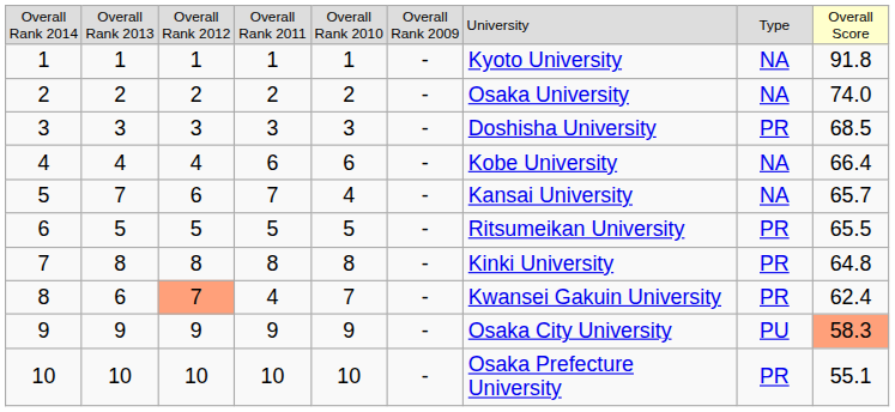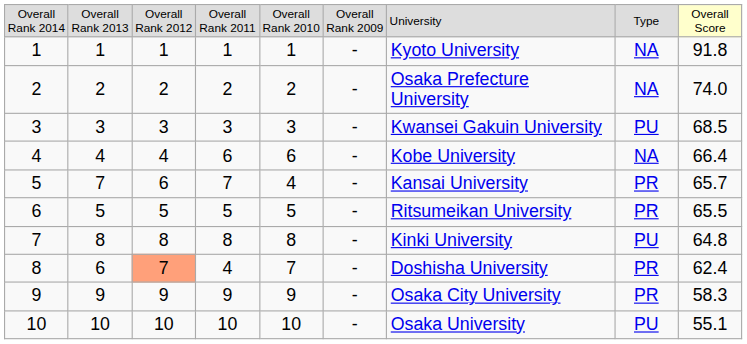row 3 | column 7: Osaka University -> Osaka Prefecture University
row 4 | column 7: Doshisha University -> Kwansei Gakuin University
row 4 | column 8: PR -> PU
row 6 | column 8: NA -> PR
row 8 | column 8: PR -> PU
row 9 | column 7: Kwansei Gakuin University -> Doshisha University
row 10 | column 8: PU -> PR
row 10 | column 9: lightsalmon background -> no background
row 11 | column 7: Osaka Prefecture University -> Osaka University
row 11 | column 8: PR -> PU
